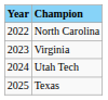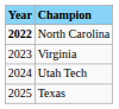North Carolina | Year: normal -> bold
